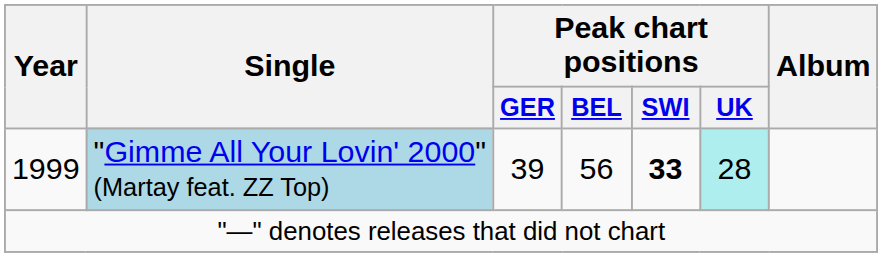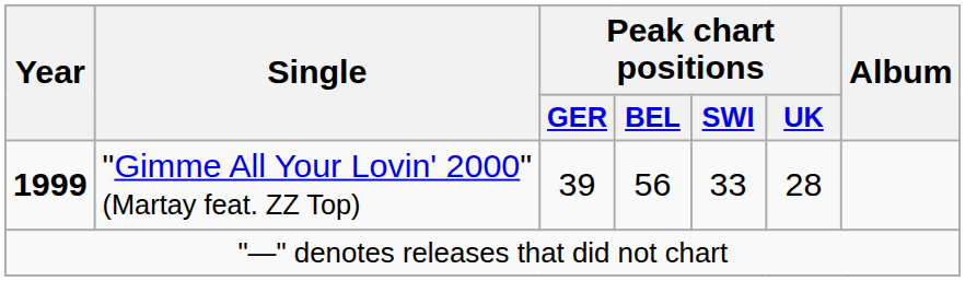1999 | Year: normal -> bold
1999 | Single: lightblue background -> no background
1999 | Peak chart positions / SWI: bold -> normal
1999 | Peak chart positions / UK: paleturquoise background -> no background
